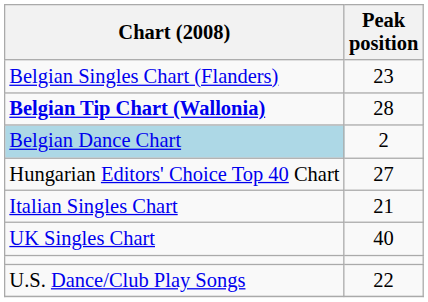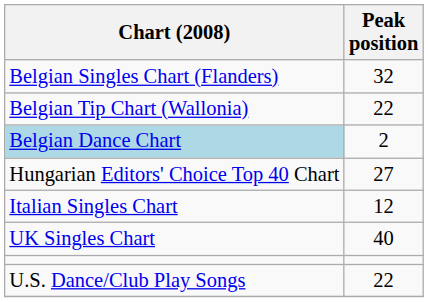row 2 | Peak position: 23 -> 32
row 3 | Chart (2008): bold -> normal
row 3 | Peak position: 28 -> 22
row 6 | Peak position: 21 -> 12
